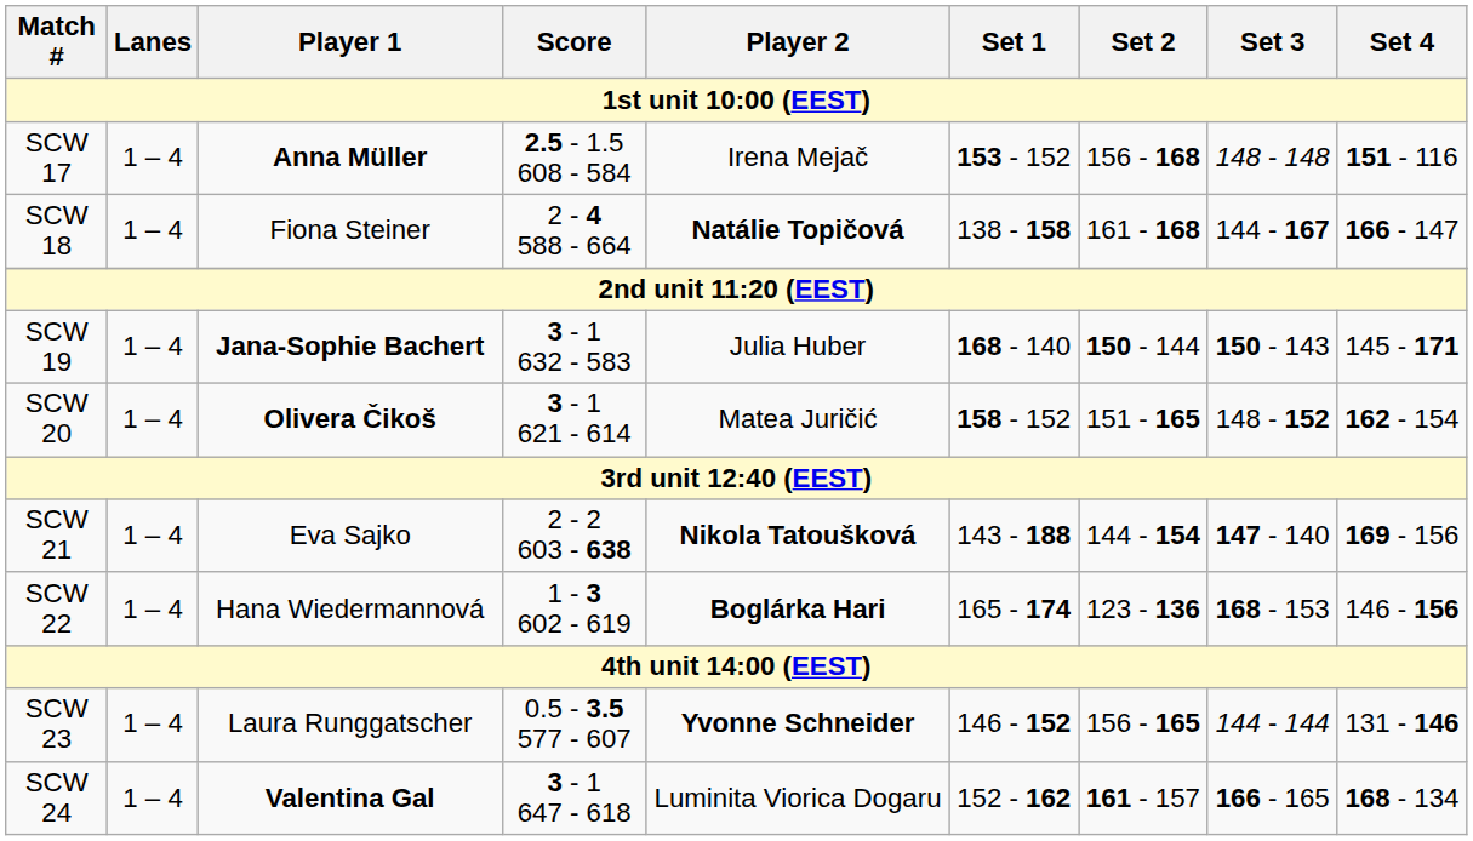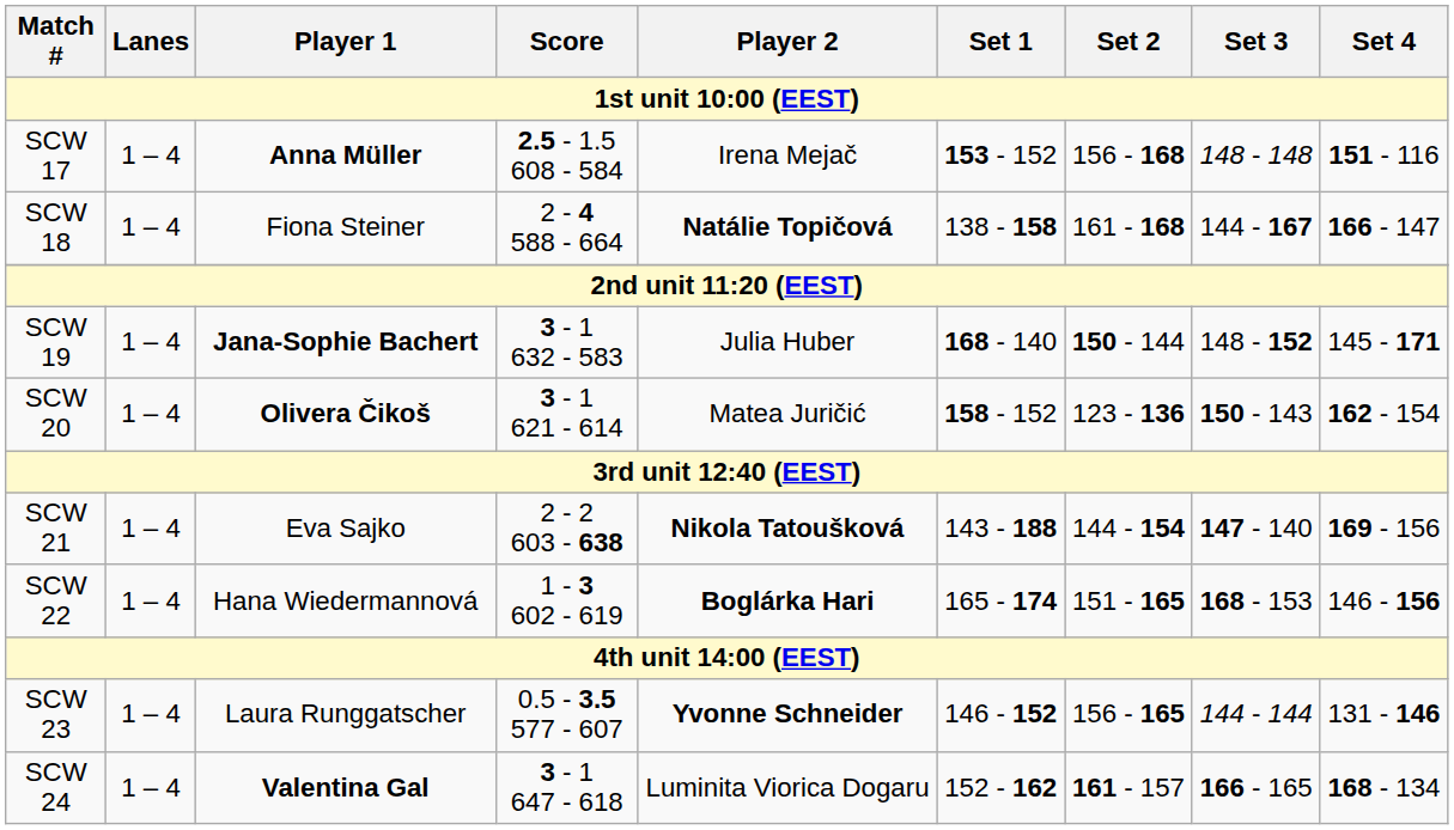SCW 19 | Set 3: 150 - 143 -> 148 - 152
SCW 20 | Set 2: 151 - 165 -> 123 - 136
SCW 20 | Set 3: 148 - 152 -> 150 - 143
SCW 22 | Set 2: 123 - 136 -> 151 - 165
